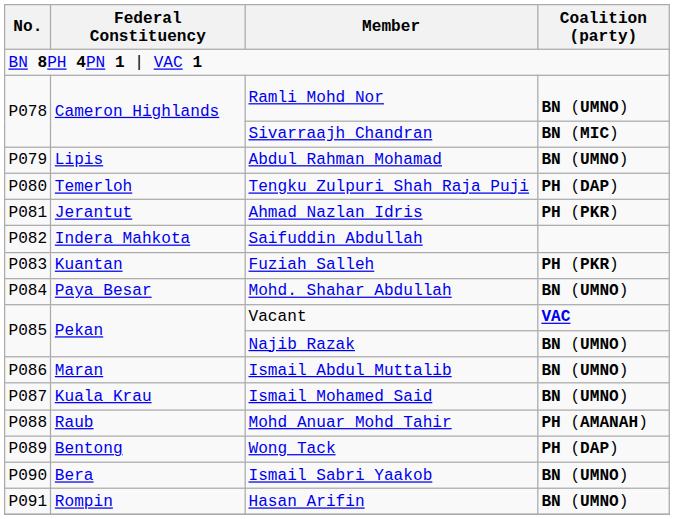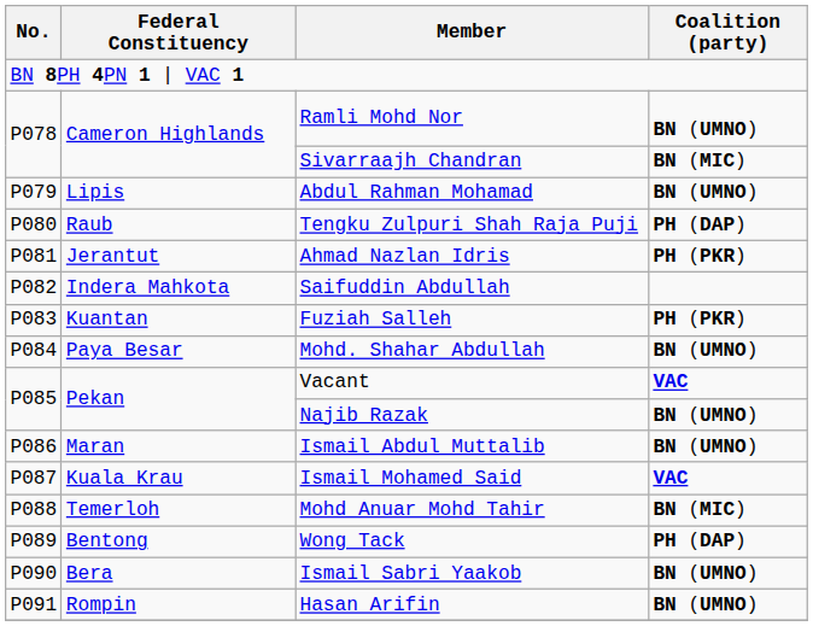Tengku Zulpuri Shah Raja Puji | Federal Constituency: Temerloh -> Raub
Ismail Mohamed Said | Coalition (party): BN (UMNO) -> VAC
Mohd Anuar Mohd Tahir | Federal Constituency: Raub -> Temerloh
Mohd Anuar Mohd Tahir | Coalition (party): PH (AMANAH) -> BN (MIC)
